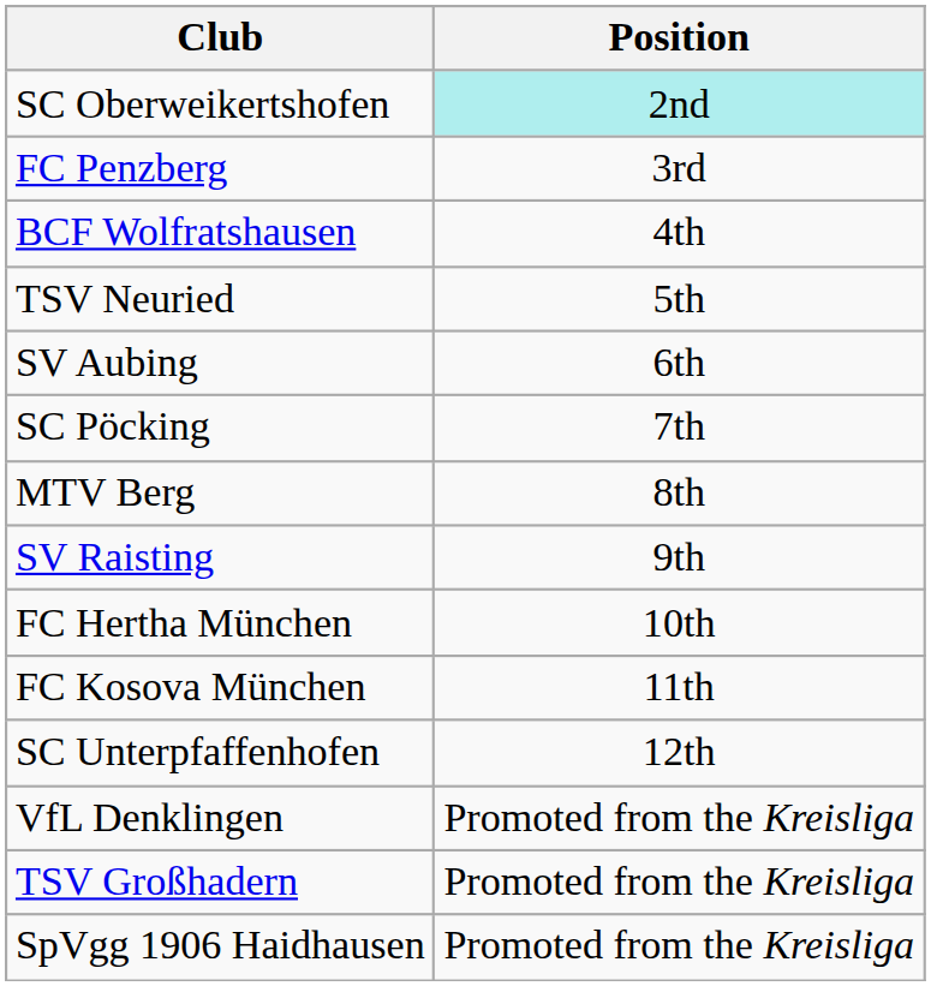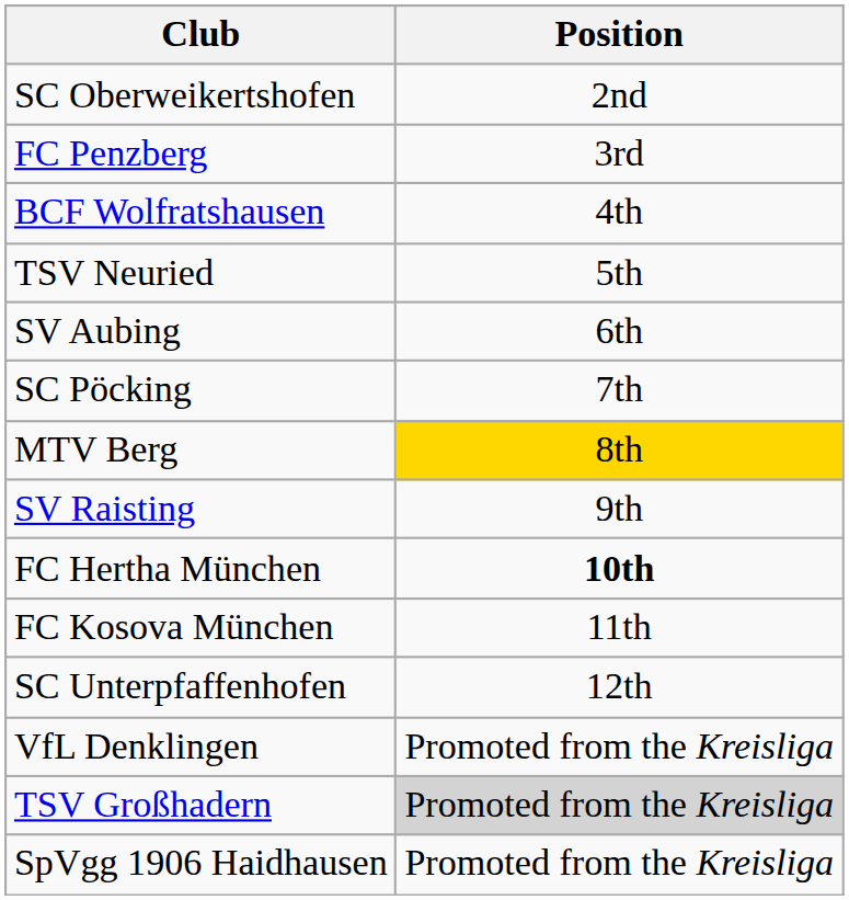SC Oberweikertshofen | Position: paleturquoise background -> no background
MTV Berg | Position: no background -> gold background
FC Hertha München | Position: normal -> bold
TSV Großhadern | Position: no background -> lightgrey background
